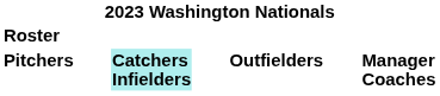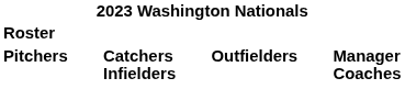Pitchers | column 2: paleturquoise background -> no background
